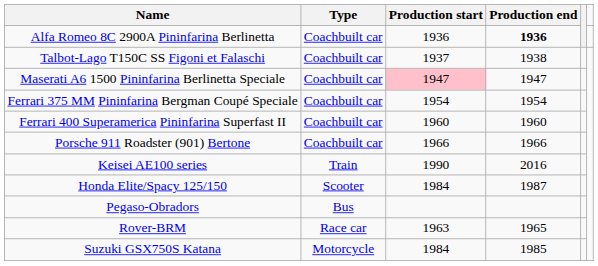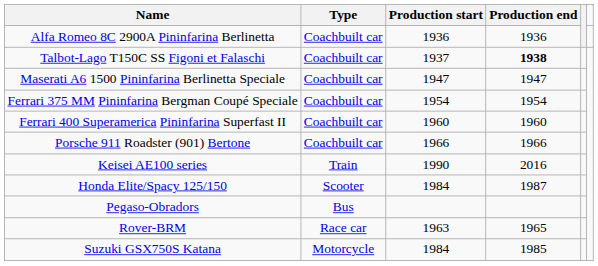Alfa Romeo 8C 2900A Pininfarina Berlinetta | Production end: bold -> normal
Talbot-Lago T150C SS Figoni et Falaschi | Production end: normal -> bold
Maserati A6 1500 Pininfarina Berlinetta Speciale | Production start: pink background -> no background
